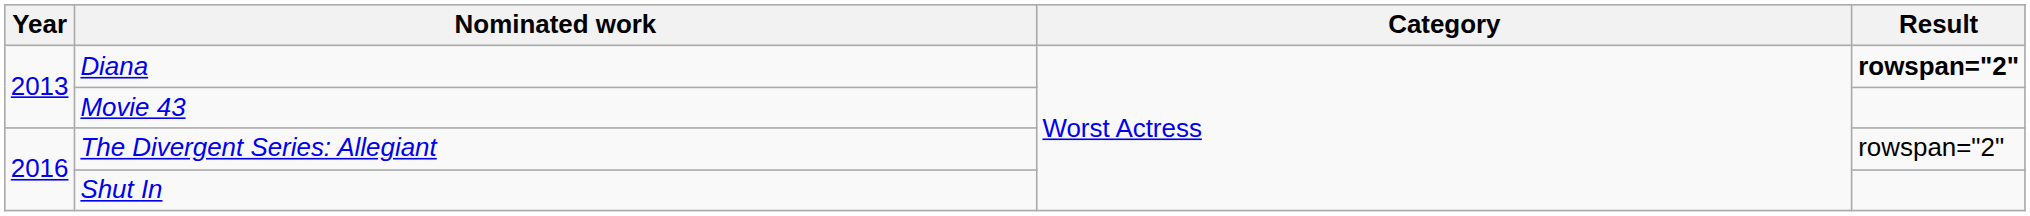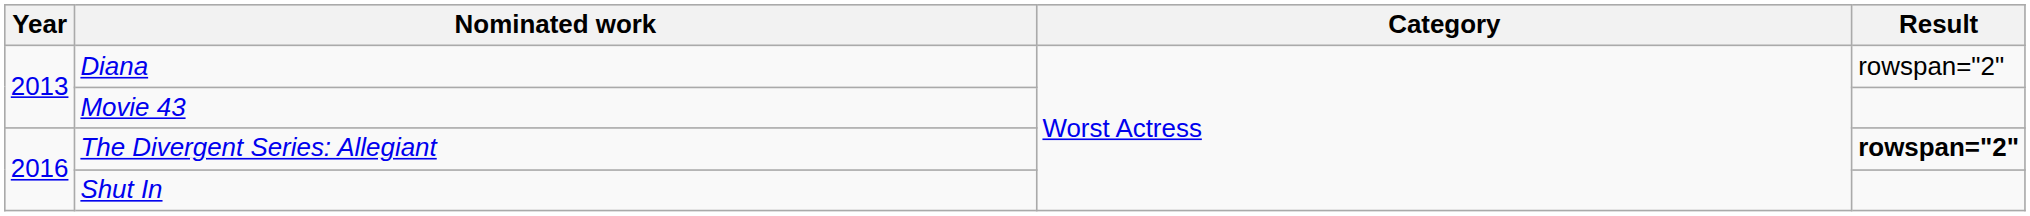Diana | Result: bold -> normal
The Divergent Series: Allegiant | Result: normal -> bold
